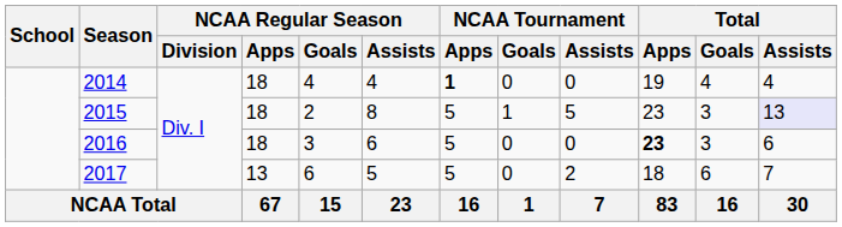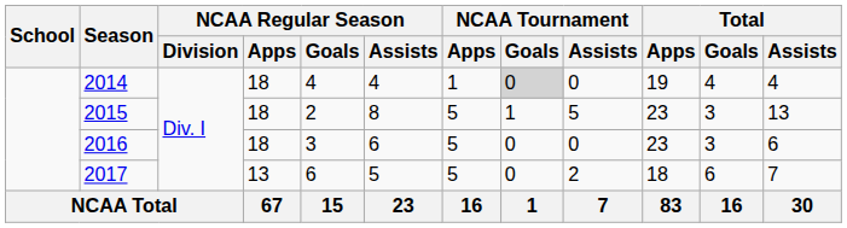2014 | NCAA Tournament / Apps: bold -> normal
2014 | NCAA Tournament / Goals: no background -> lightgrey background
2015 | Total / Assists: lavender background -> no background
2016 | Total / Apps: bold -> normal
